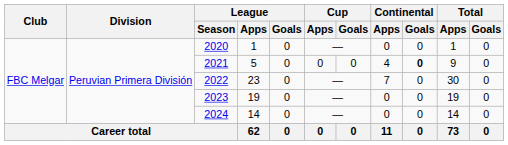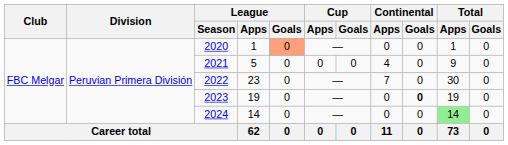2020 | League / Goals: no background -> lightsalmon background
2021 | Continental / Goals: bold -> normal
2023 | Continental / Goals: normal -> bold
2024 | Total / Apps: no background -> lightgreen background
